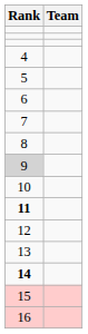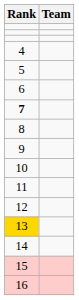row 8 | Rank: normal -> bold
row 10 | Rank: lightgrey background -> no background
row 12 | Rank: bold -> normal
row 14 | Rank: no background -> gold background
row 15 | Rank: bold -> normal
